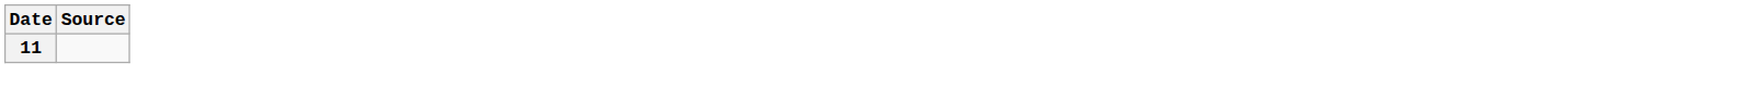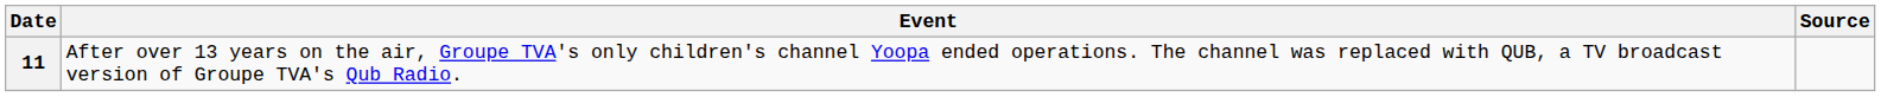+ column: Event | After over 13 years on the air, Groupe TVA's only children's channel Yoopa ended operations. The channel was replaced with QUB, a TV broadcast version of Groupe TVA's Qub Radio.
